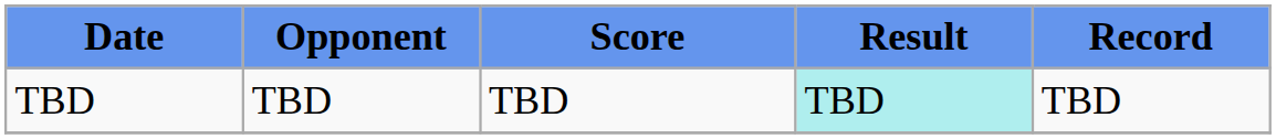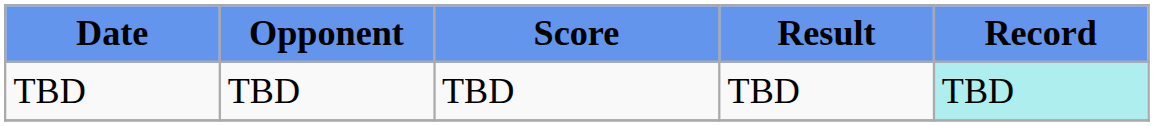row 2 | Result: paleturquoise background -> no background
row 2 | Record: no background -> paleturquoise background
